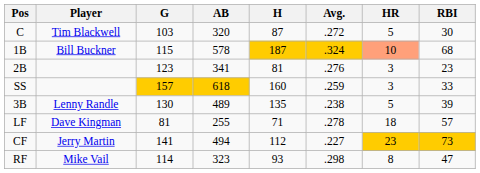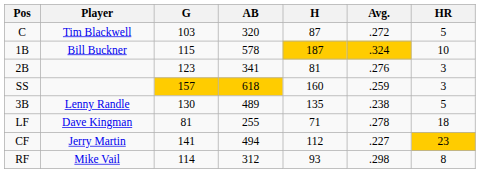- column: RBI | 30 | 68 | 23 | 33 | 39 | 57 | 73 | 47
1B | HR: lightsalmon background -> no background
RF | AB: 323 -> 312
